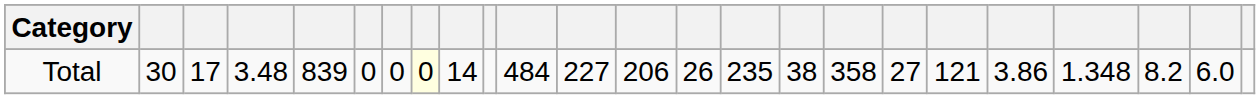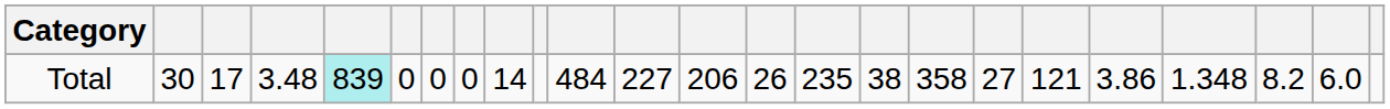row 2 | column 5: no background -> paleturquoise background
row 2 | column 8: lightyellow background -> no background
